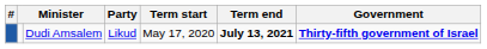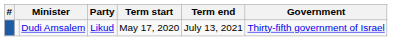Dudi Amsalem | Term end: bold -> normal
Dudi Amsalem | Government: bold -> normal
